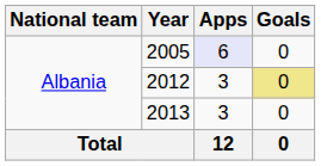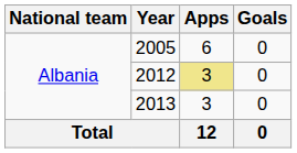2005 | Apps: lavender background -> no background
2012 | Apps: no background -> khaki background
2012 | Goals: khaki background -> no background
